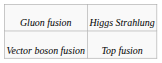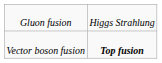Vector boson fusion | column 2: normal -> bold
